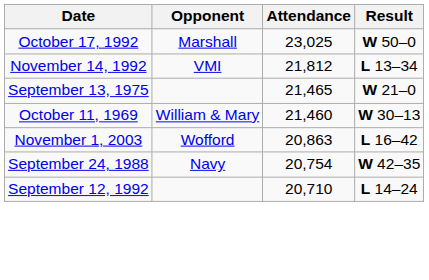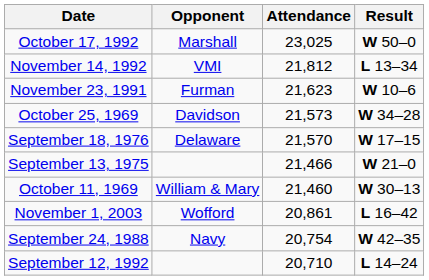+ row: November 23, 1991 | Furman | 21,623 | W 10–6
+ row: October 25, 1969 | Davidson | 21,573 | W 34–28
+ row: September 18, 1976 | Delaware | 21,570 | W 17–15
September 13, 1975 | Attendance: 21,465 -> 21,466
November 1, 2003 | Attendance: 20,863 -> 20,861
